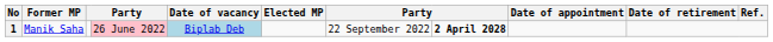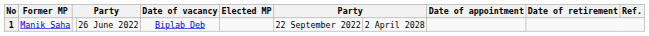1 | column 4: pink background -> no background
1 | Date of vacancy: lightblue background -> no background
1 | column 8: bold -> normal
